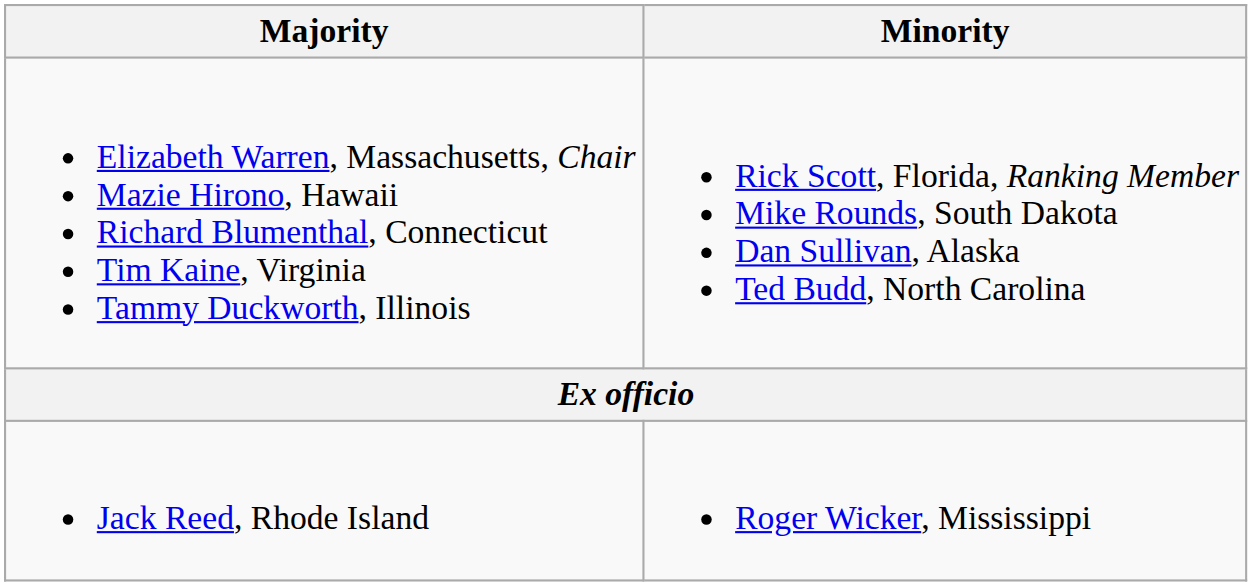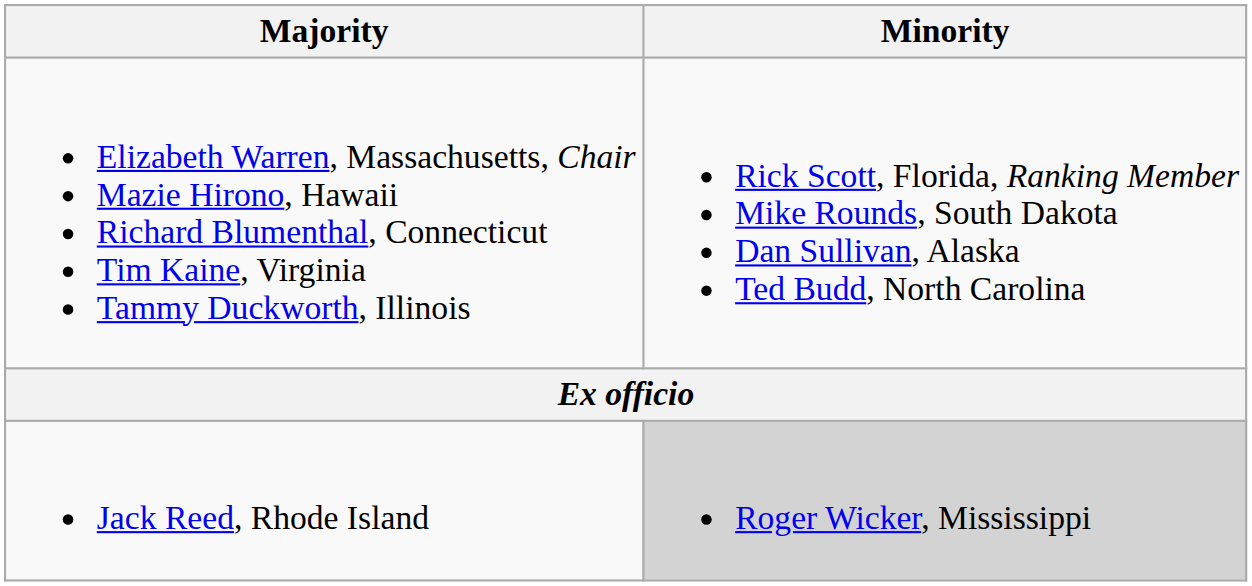Jack Reed, Rhode Island | Minority: no background -> lightgrey background
